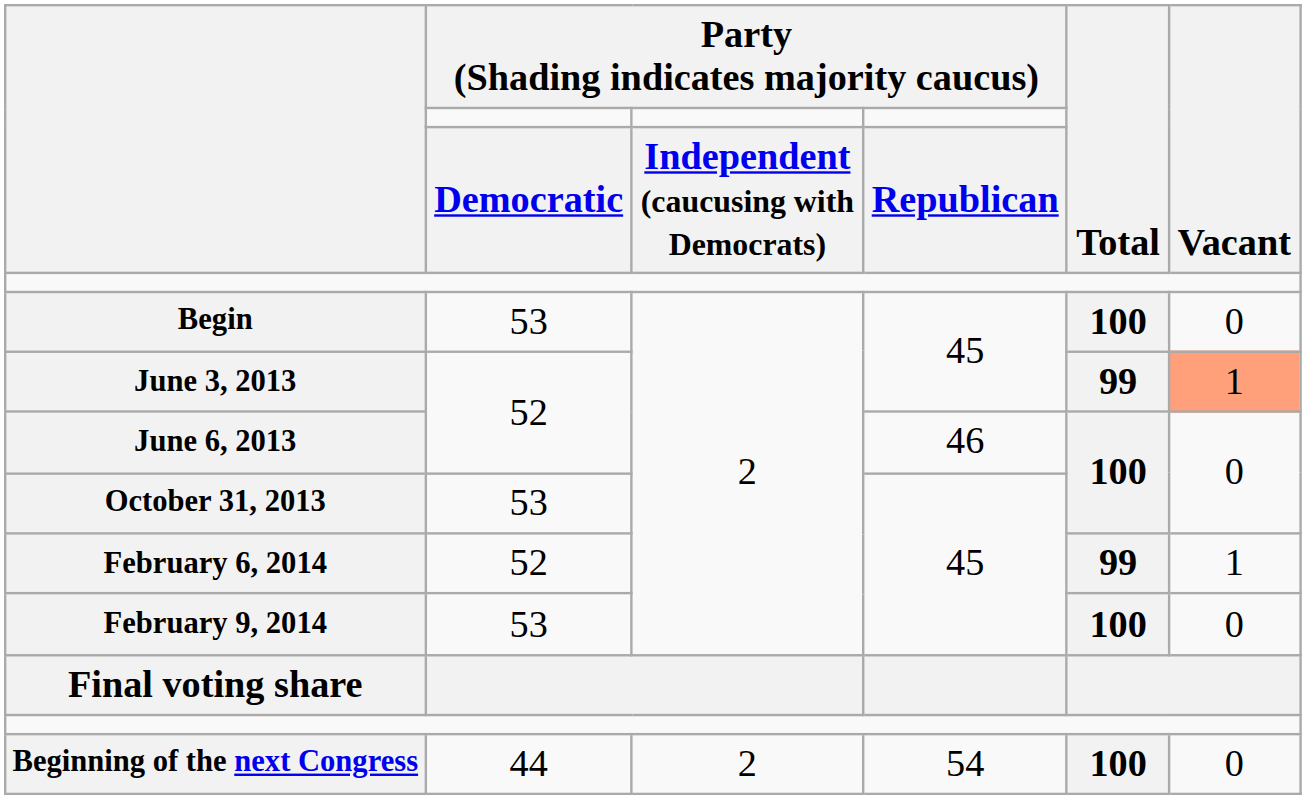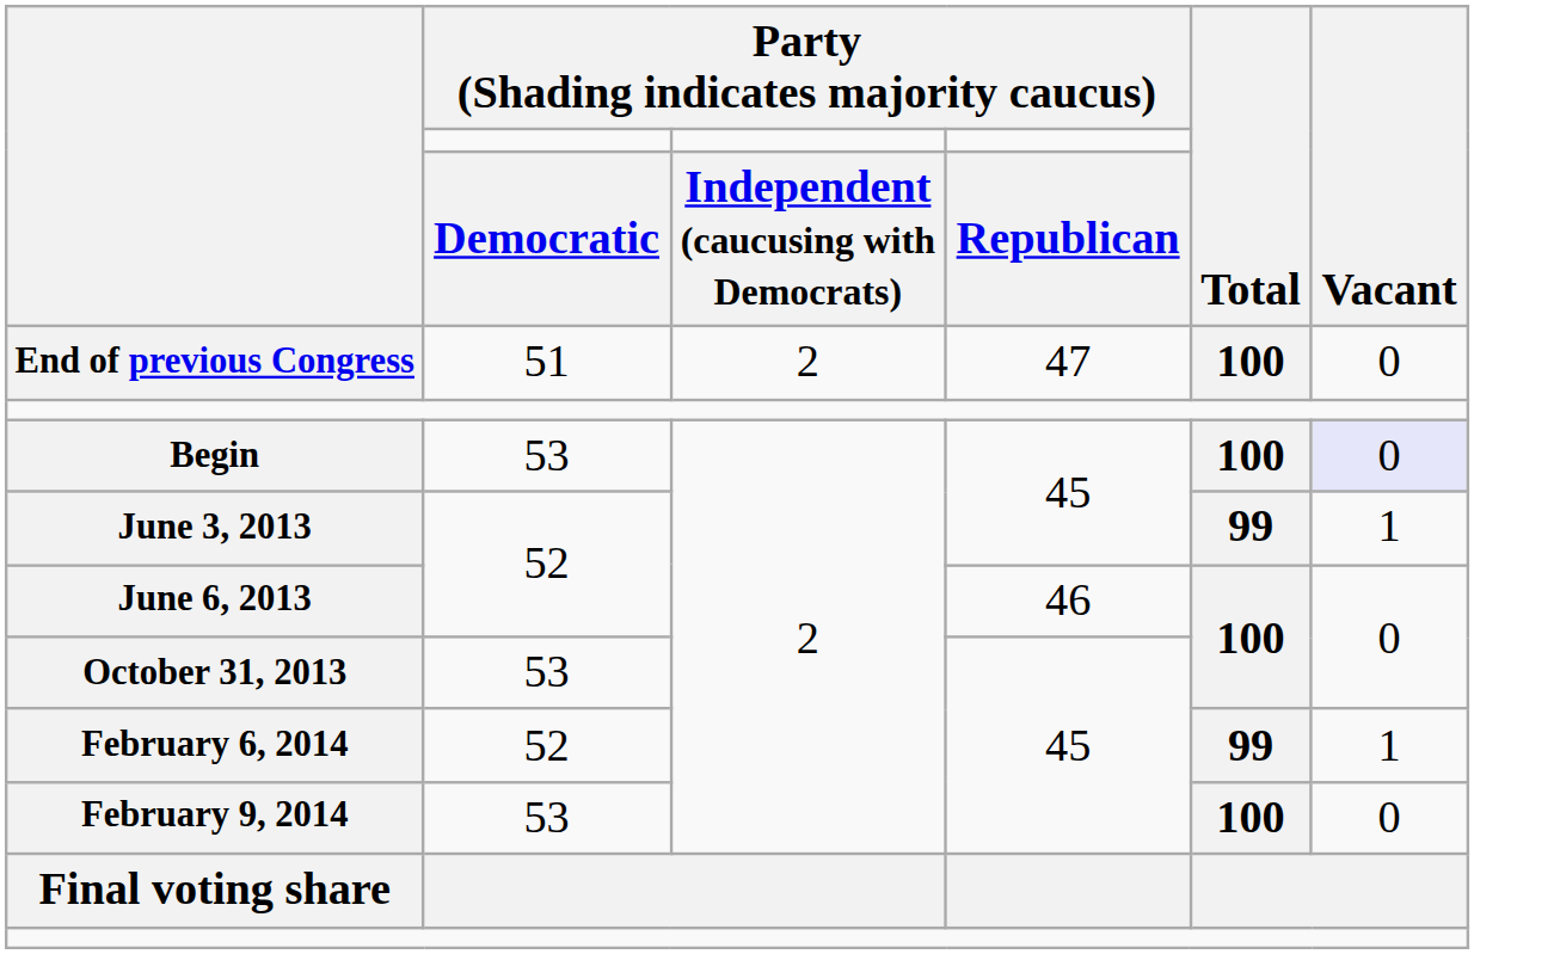+ row: End of previous Congress | 51 | 2 | 47 | 100 | 0
Begin | Vacant: no background -> lavender background
June 3, 2013 | Vacant: lightsalmon background -> no background
- row: Beginning of the next Congress | 44 | 2 | 54 | 100 | 0
